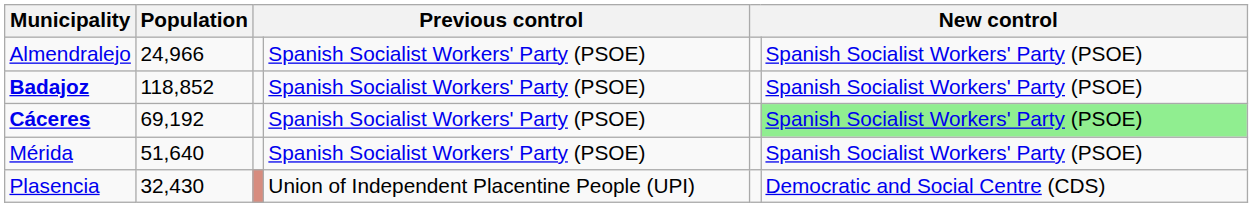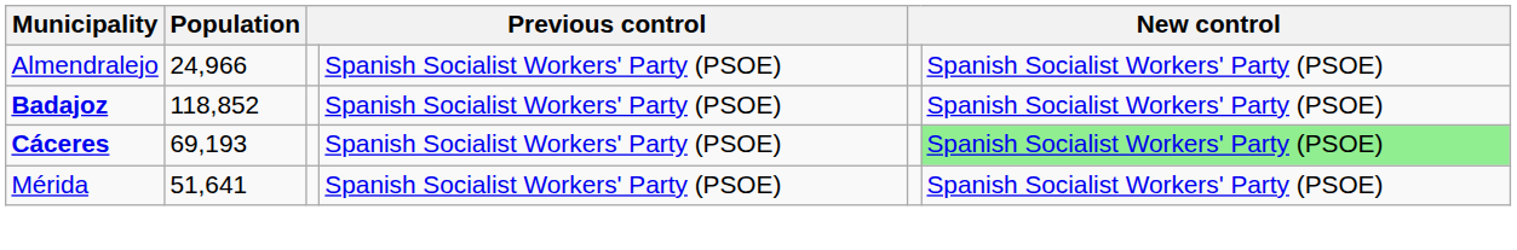Cáceres | Population: 69,192 -> 69,193
Mérida | Population: 51,640 -> 51,641
- row: Plasencia | 32,430 | Union of Independent Placentine People (UPI) | Democratic and Social Centre (CDS)
